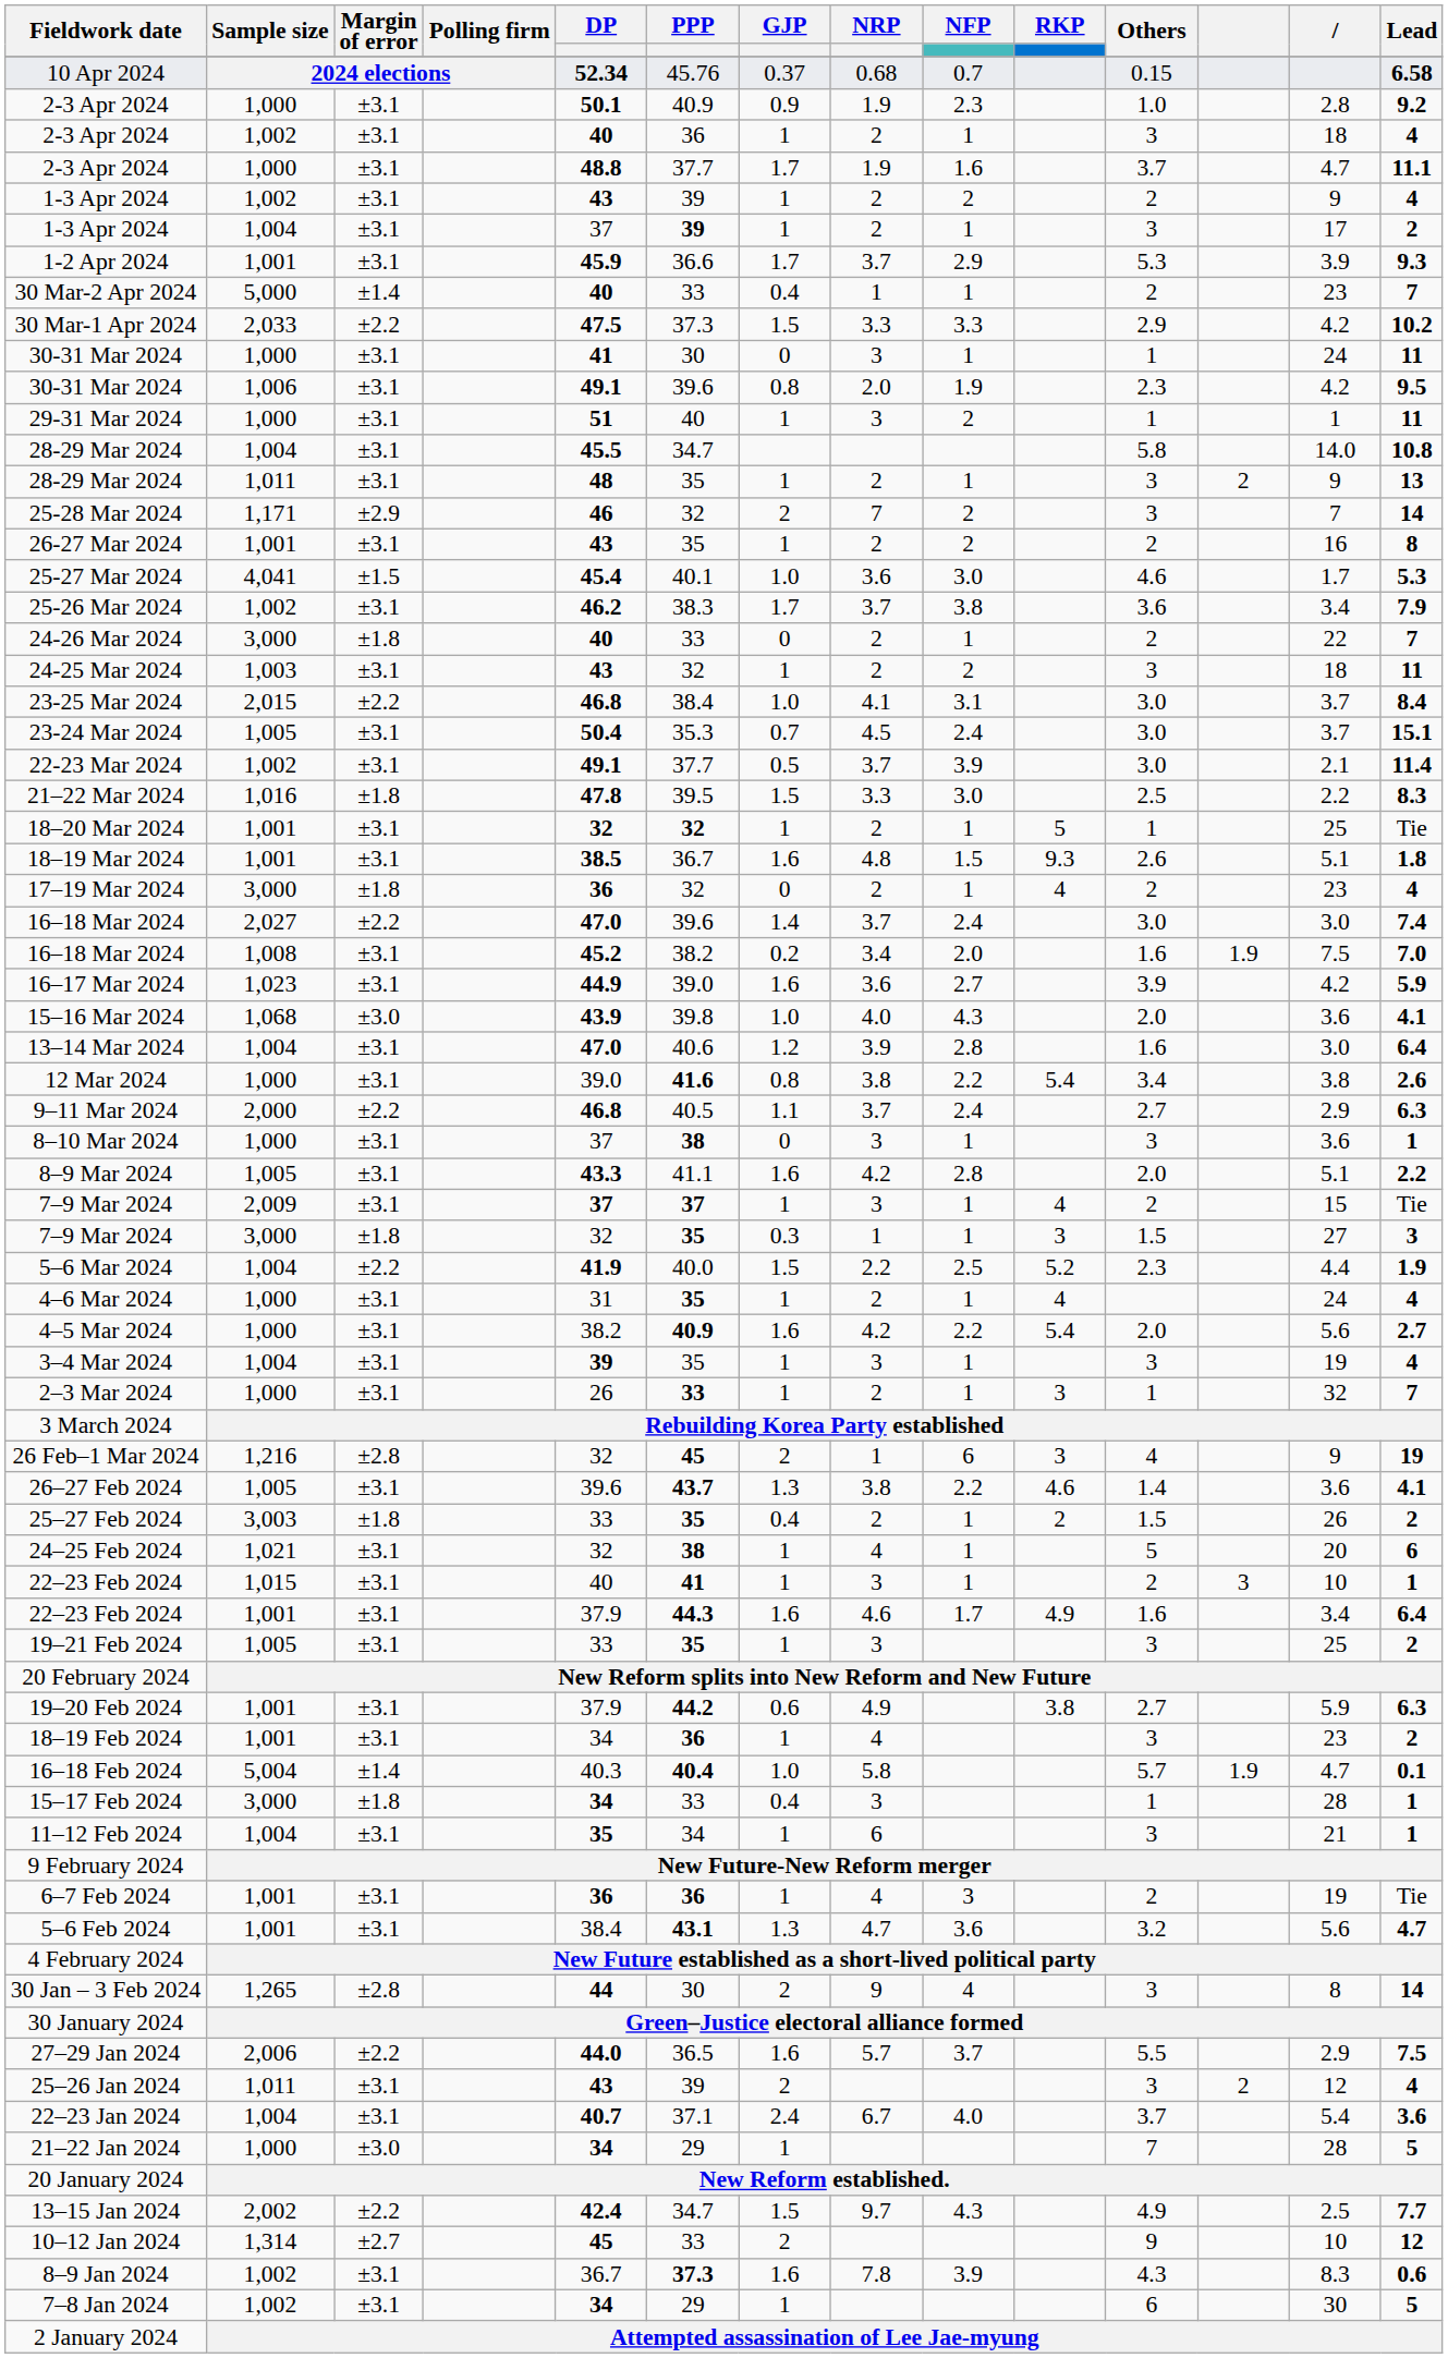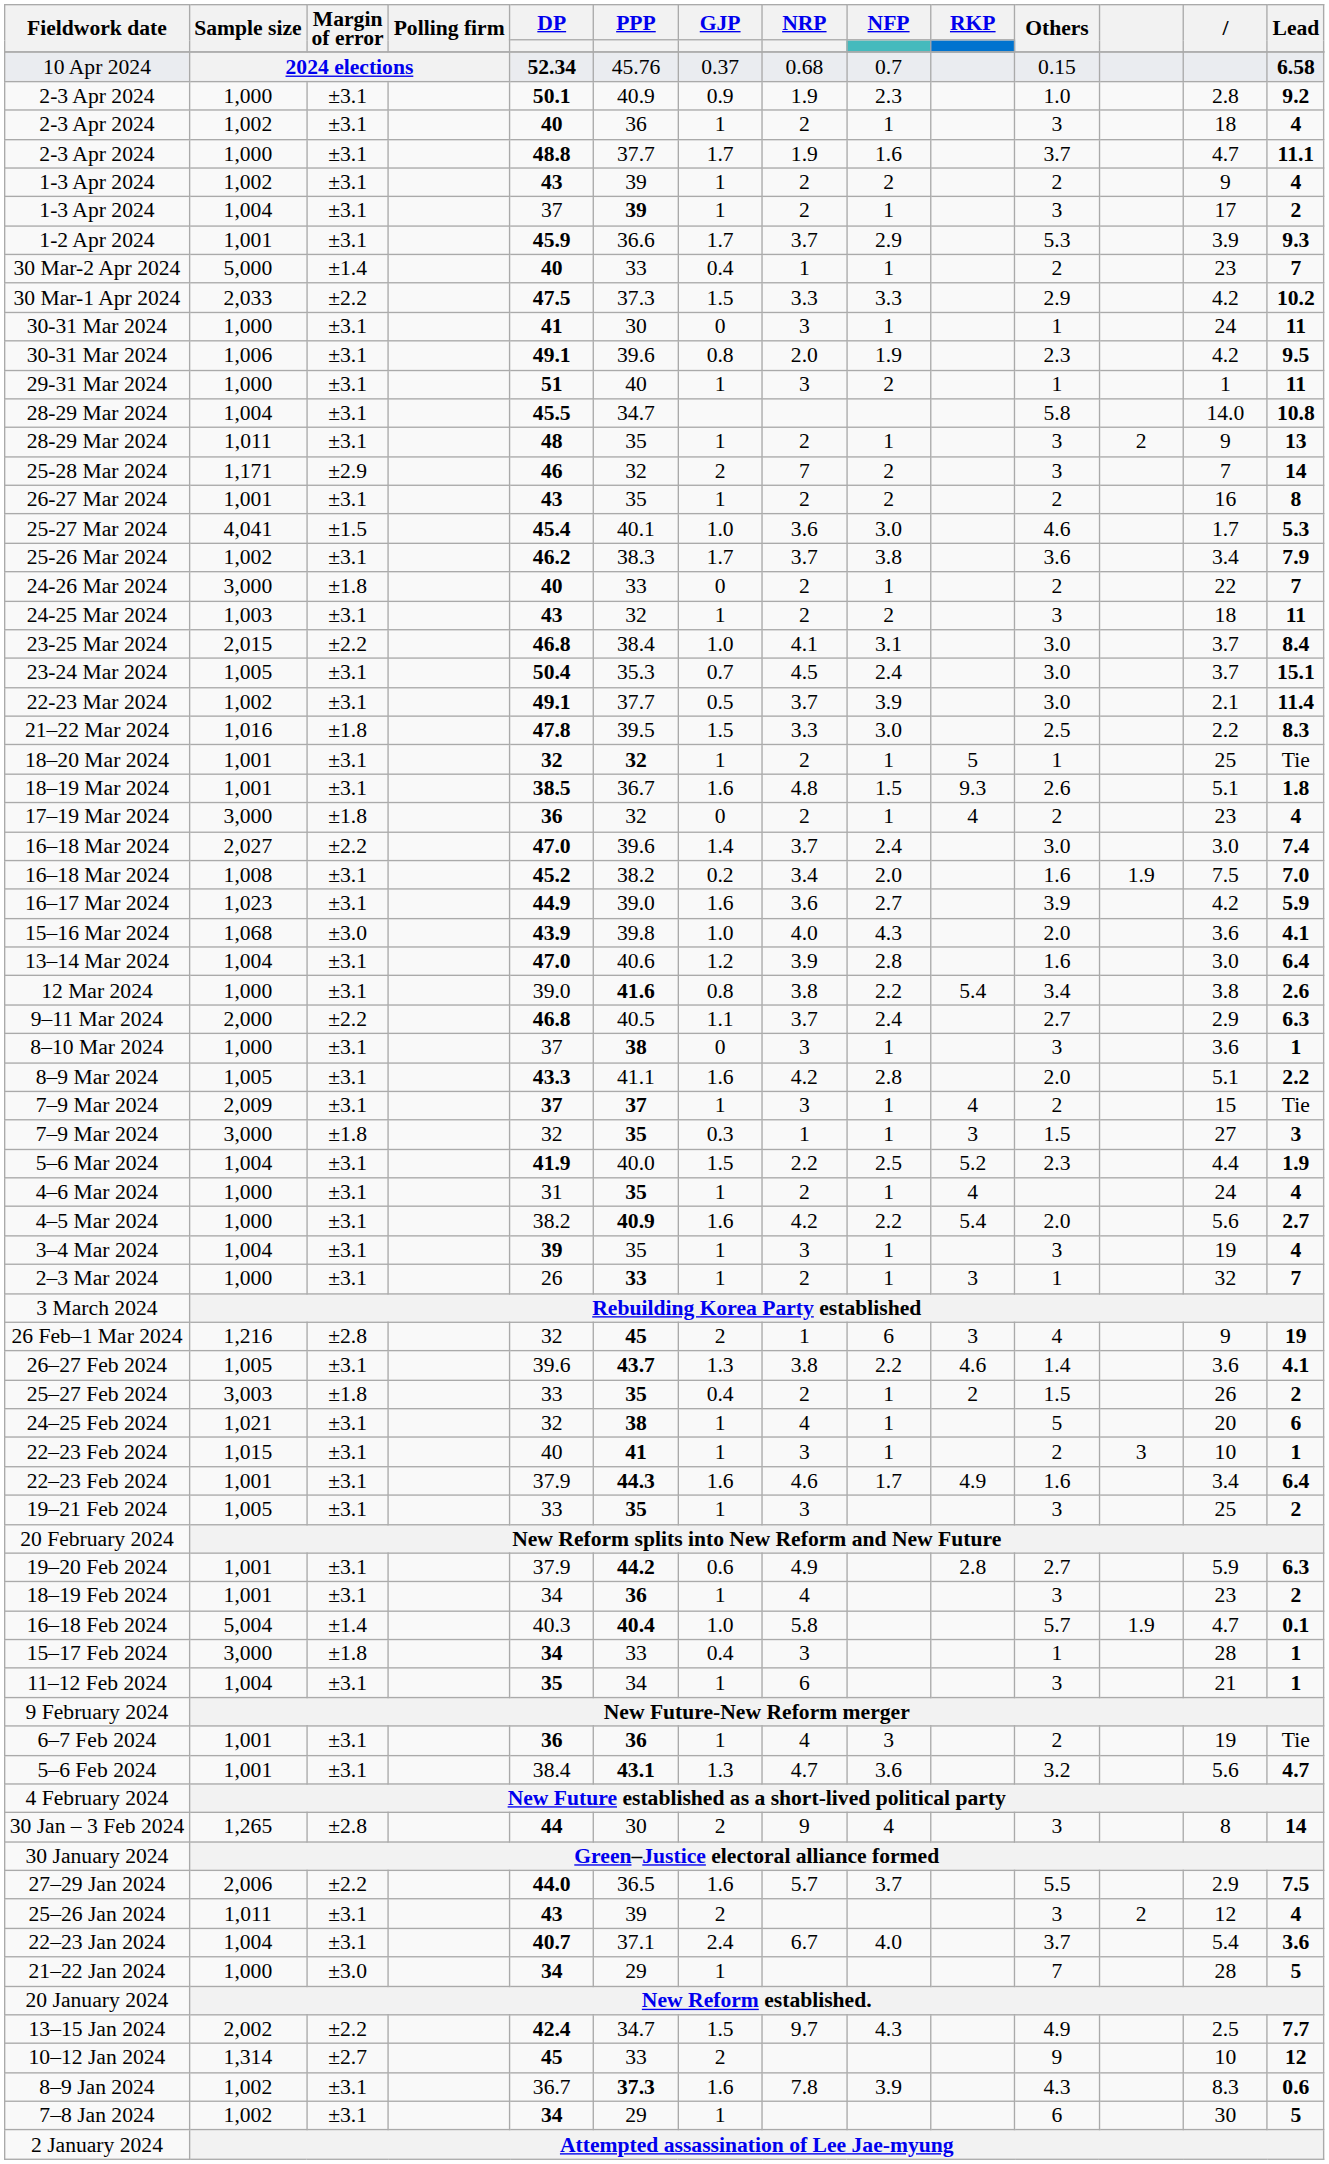5–6 Mar 2024 | Margin of error: ±2.2 -> ±3.1
19–20 Feb 2024 | RKP: 3.8 -> 2.8
